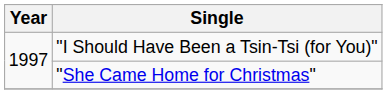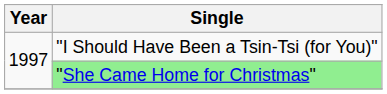"She Came Home for Christmas" | Single: no background -> lightgreen background
